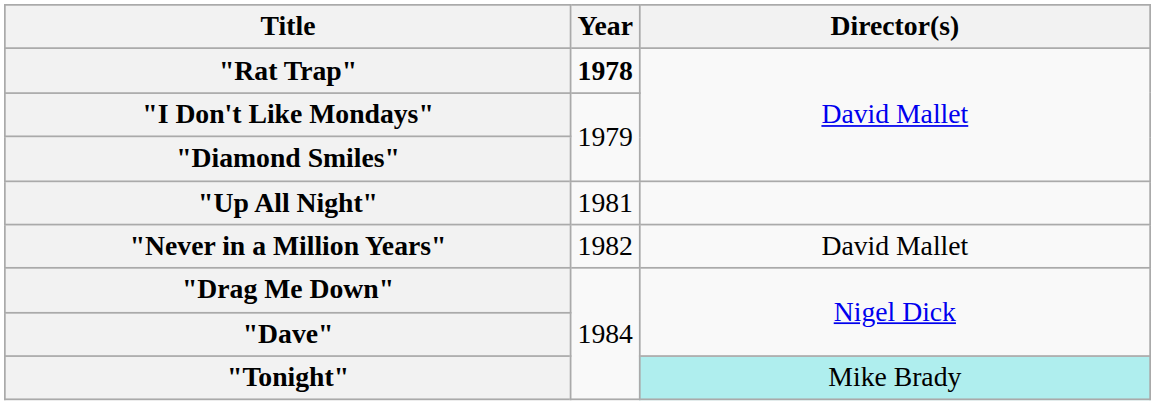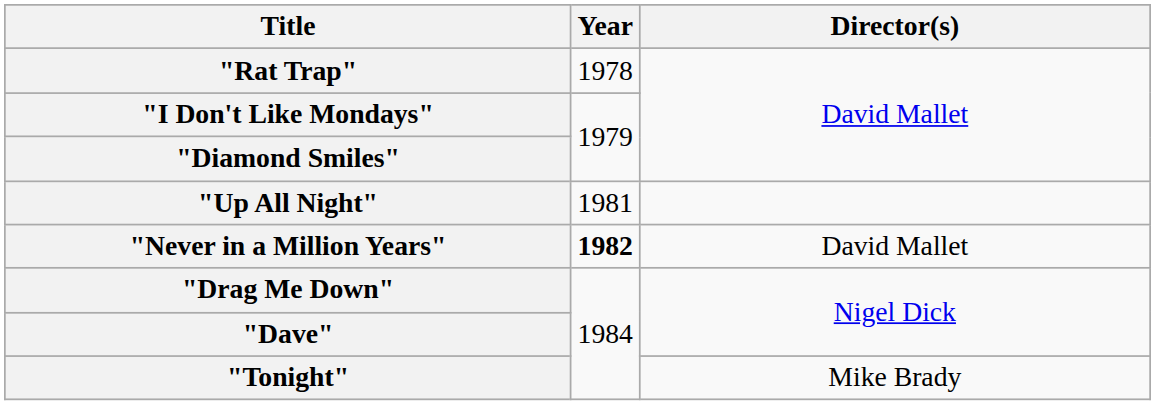"Rat Trap" | Year: bold -> normal
"Never in a Million Years" | Year: normal -> bold
"Tonight" | Director(s): paleturquoise background -> no background
